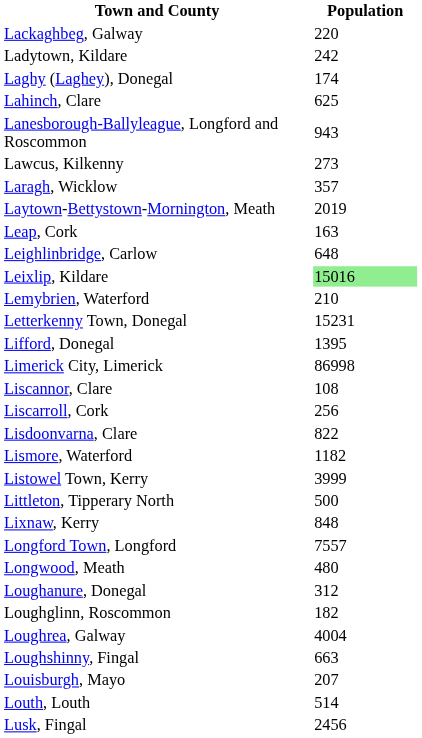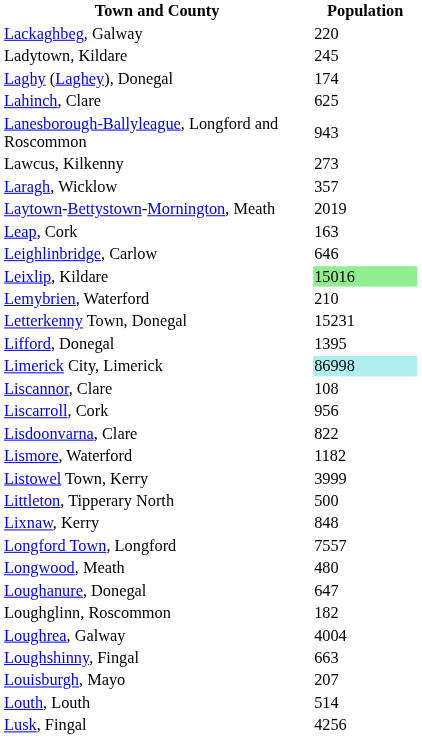Ladytown, Kildare | Population: 242 -> 245
Leighlinbridge, Carlow | Population: 648 -> 646
Limerick City, Limerick | Population: no background -> paleturquoise background
Liscarroll, Cork | Population: 256 -> 956
Loughanure, Donegal | Population: 312 -> 647
Lusk, Fingal | Population: 2456 -> 4256
